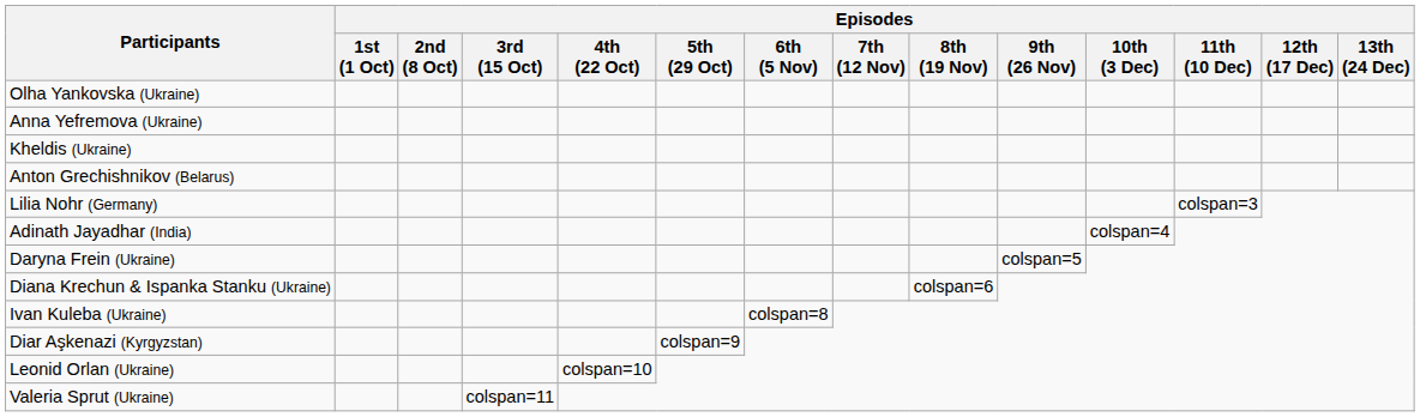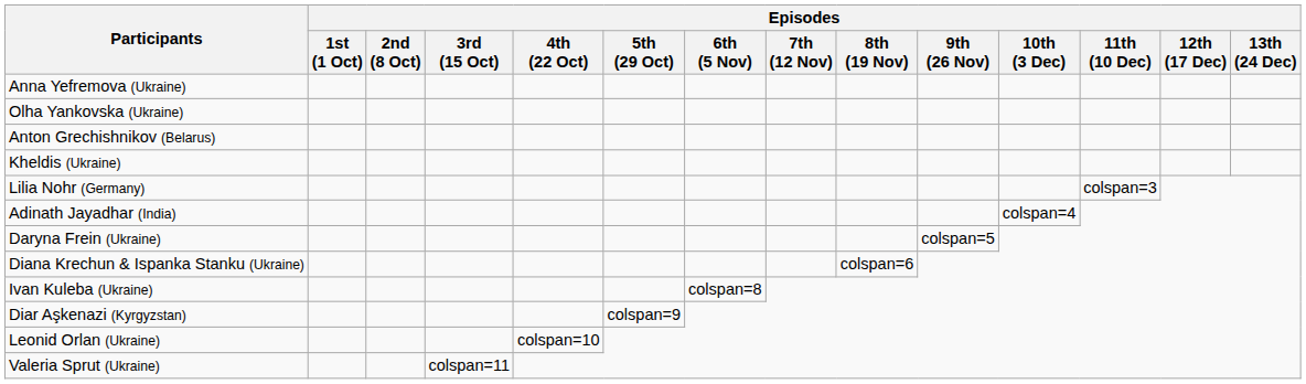rows swapped: Olha Yankovska (Ukraine) <-> Anna Yefremova (Ukraine)
rows swapped: Anton Grechishnikov (Belarus) <-> Kheldis (Ukraine)
